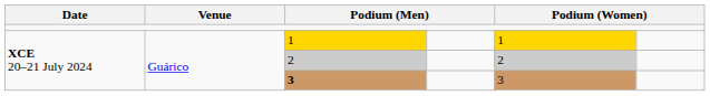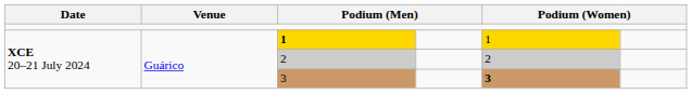row 3 | column 3: normal -> bold
row 5 | column 3: bold -> normal
row 5 | column 5: normal -> bold
